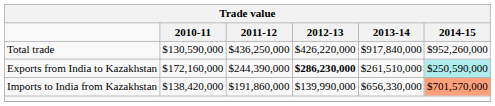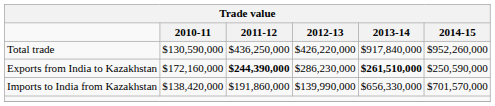Exports from India to Kazakhstan | 2011-12: normal -> bold
Exports from India to Kazakhstan | 2012-13: bold -> normal
Exports from India to Kazakhstan | 2013-14: normal -> bold
Exports from India to Kazakhstan | 2014-15: paleturquoise background -> no background
Imports to India from Kazakhstan | 2014-15: lightsalmon background -> no background
